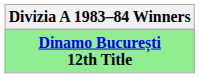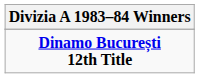row 2 | column 1: lightgreen background -> no background
